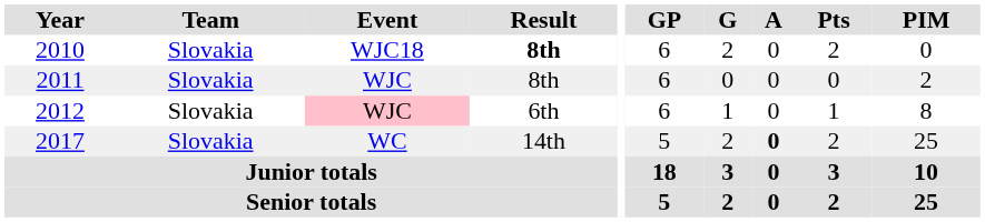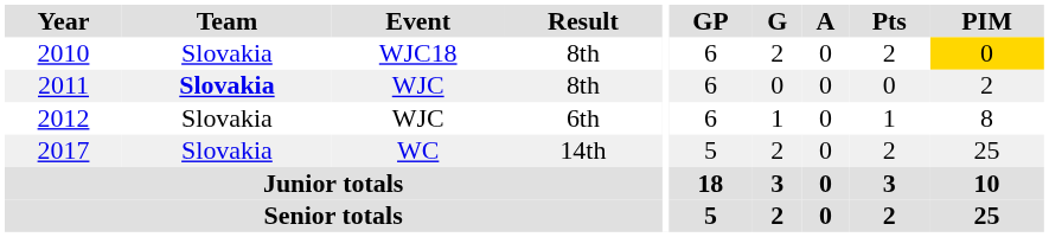2010 | Result: bold -> normal
2010 | PIM: no background -> gold background
2011 | Team: normal -> bold
2012 | Event: pink background -> no background
2017 | A: bold -> normal
